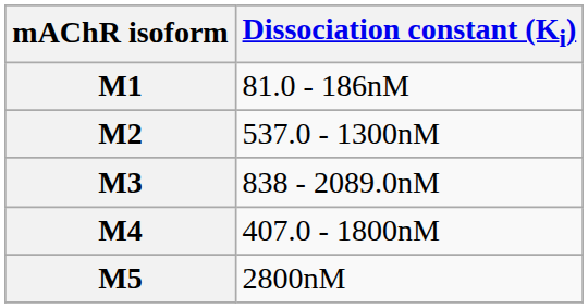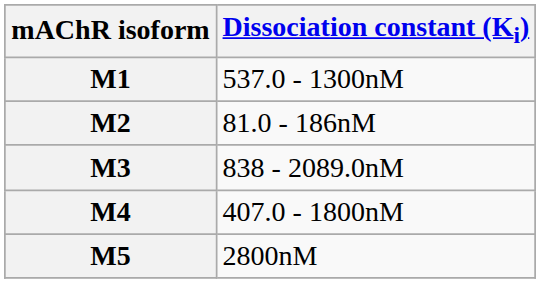M1 | Dissociation constant (Ki): 81.0 - 186nM -> 537.0 - 1300nM
M2 | Dissociation constant (Ki): 537.0 - 1300nM -> 81.0 - 186nM
